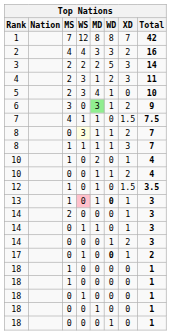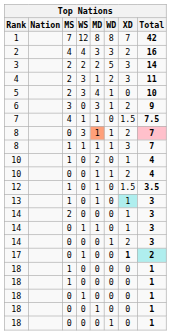6 | MD: lightgreen background -> no background
8 / 0 | WS: lightyellow background -> no background
8 / 0 | MD: no background -> lightsalmon background
8 / 0 | Total: no background -> pink background
13 | WS: pink background -> no background
13 | WD: bold -> normal
13 | XD: no background -> paleturquoise background
17 | WD: bold -> normal
17 | XD: normal -> bold
17 | Total: no background -> paleturquoise background
